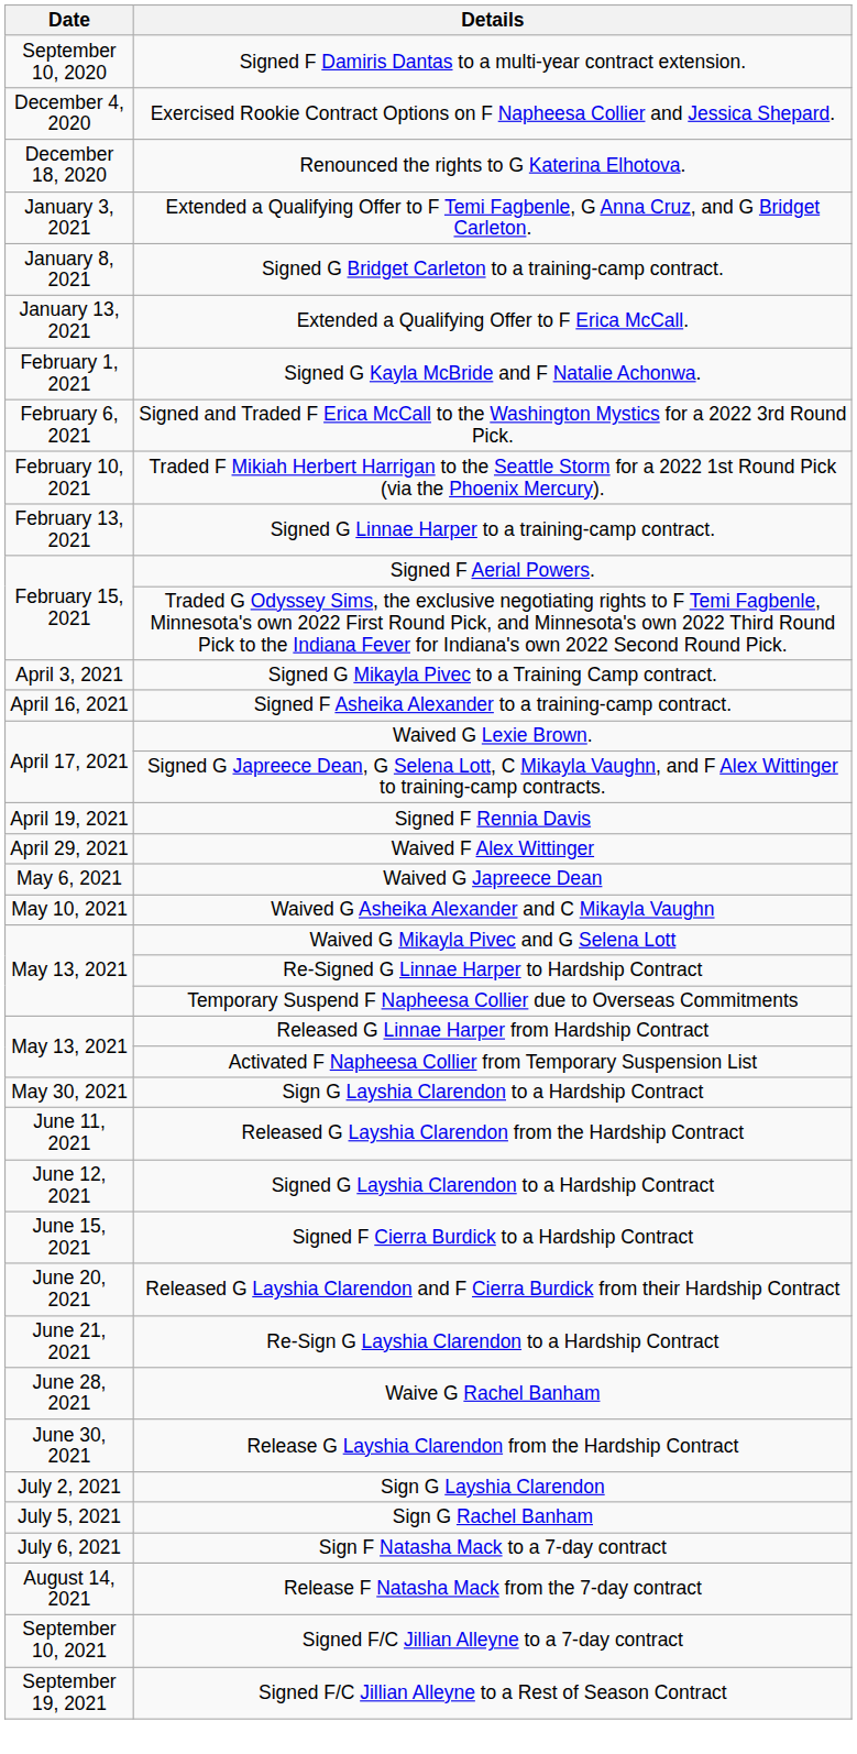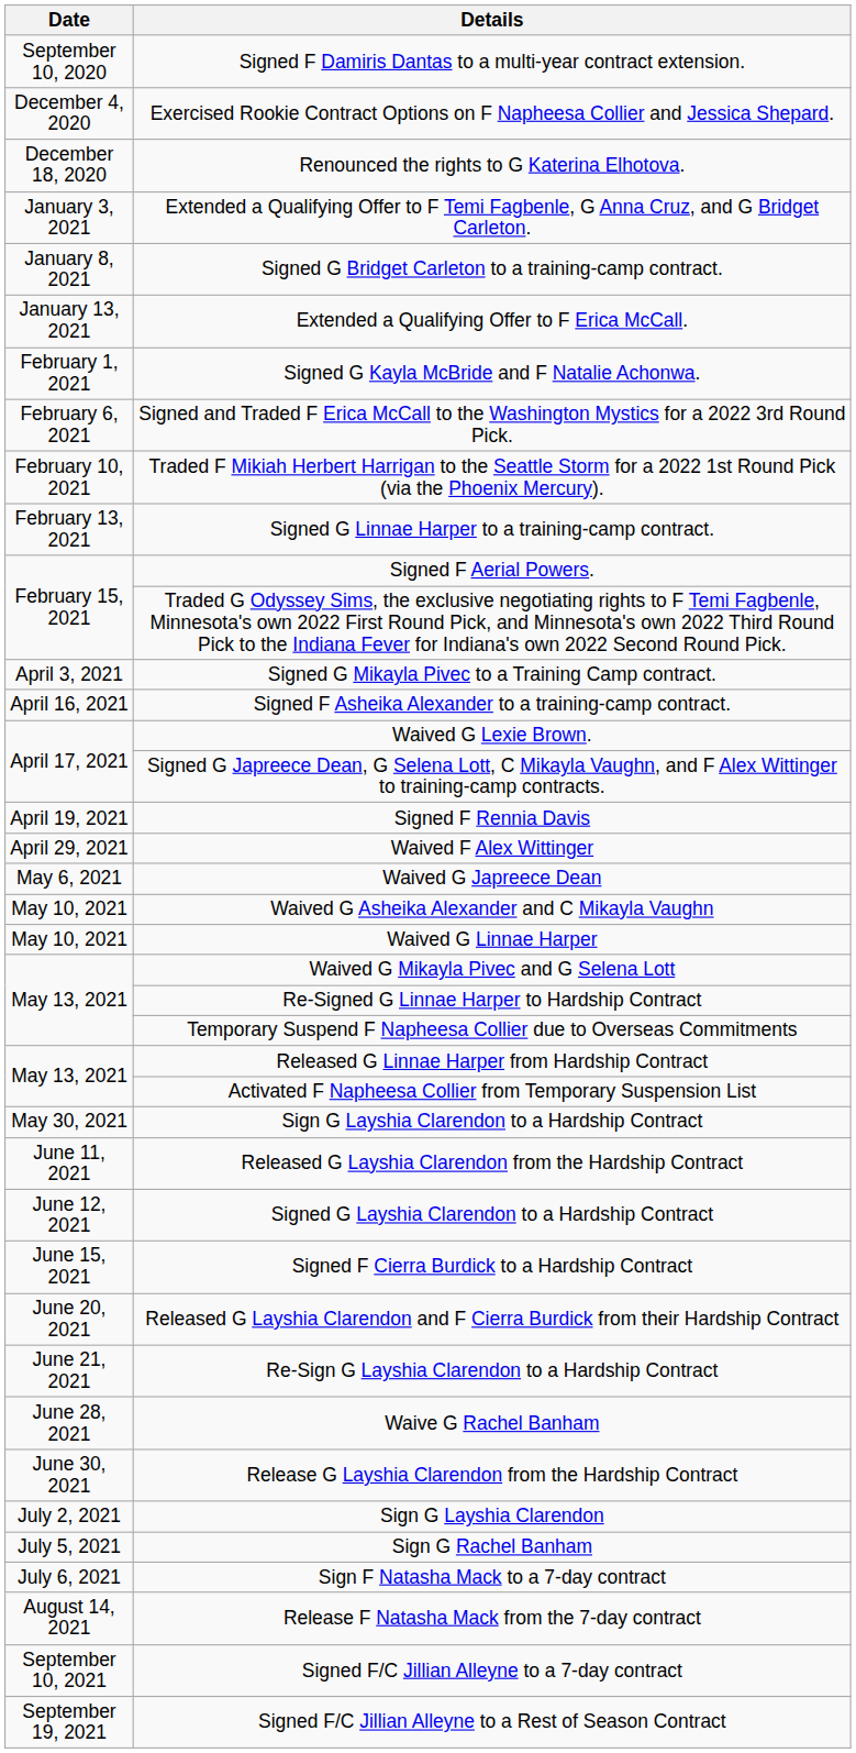+ row: May 10, 2021 | Waived G Linnae Harper
